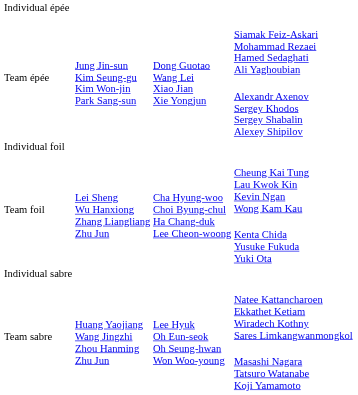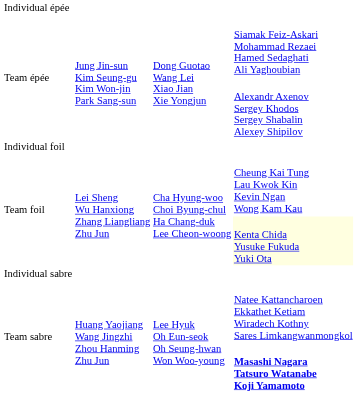Kenta Chida Yusuke Fukuda Yuki Ota | column 4: no background -> lightyellow background
Masashi Nagara Tatsuro Watanabe Koji Yamamoto | column 4: normal -> bold
